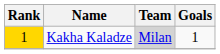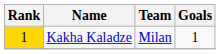Kakha Kaladze | Team: lightgrey background -> no background
